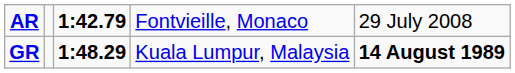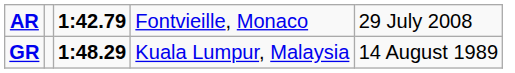GR | column 5: bold -> normal
